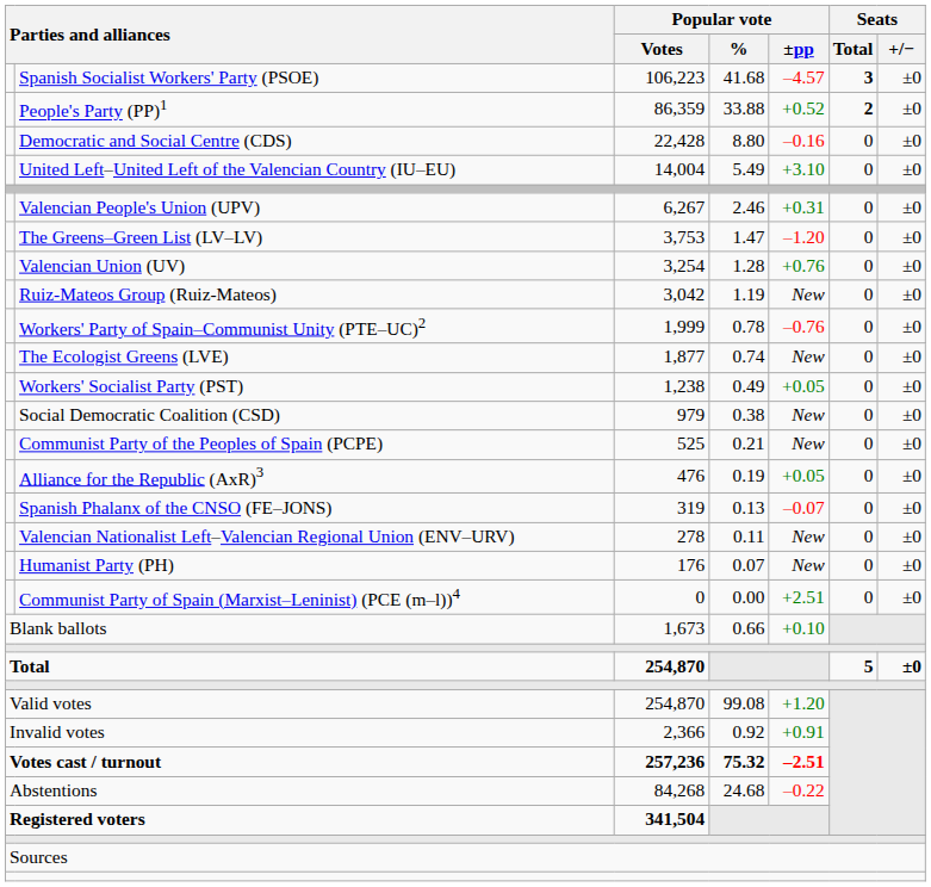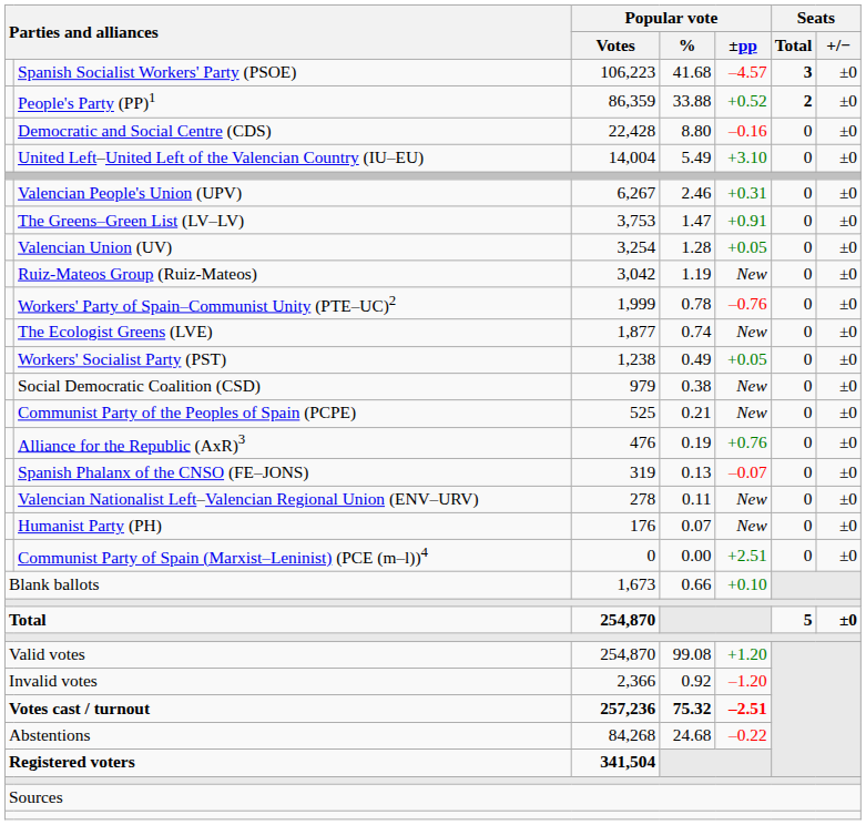The Greens–Green List (LV–LV) | Popular vote / ±pp: –1.20 -> +0.91
Valencian Union (UV) | Popular vote / ±pp: +0.76 -> +0.05
Alliance for the Republic (AxR)3 | Popular vote / ±pp: +0.05 -> +0.76
Invalid votes | Popular vote / ±pp: +0.91 -> –1.20
